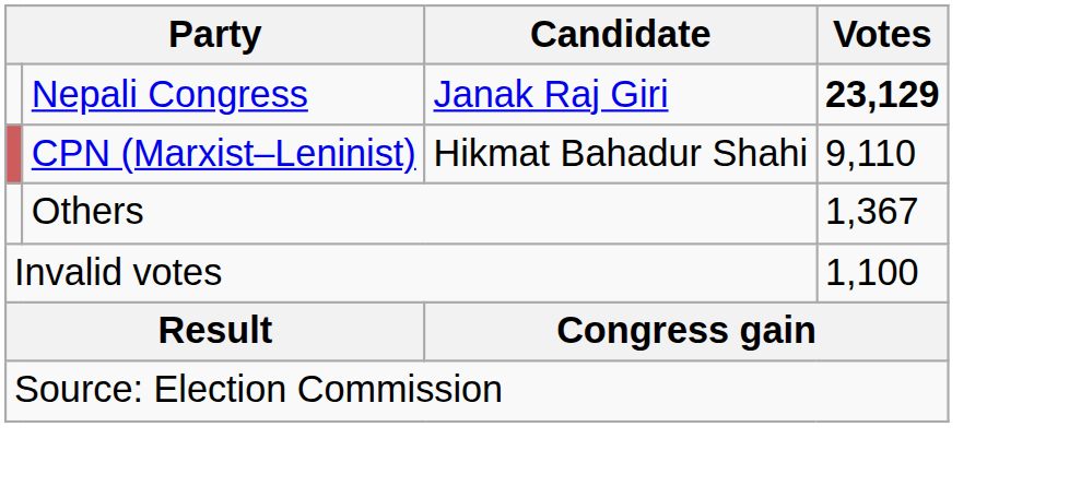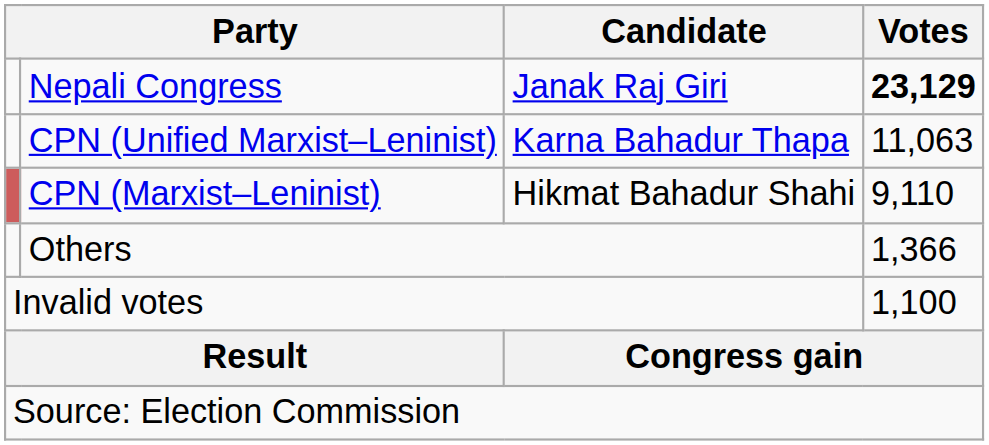+ row: CPN (Unified Marxist–Leninist) | Karna Bahadur Thapa | 11,063
Others | Votes: 1,367 -> 1,366
